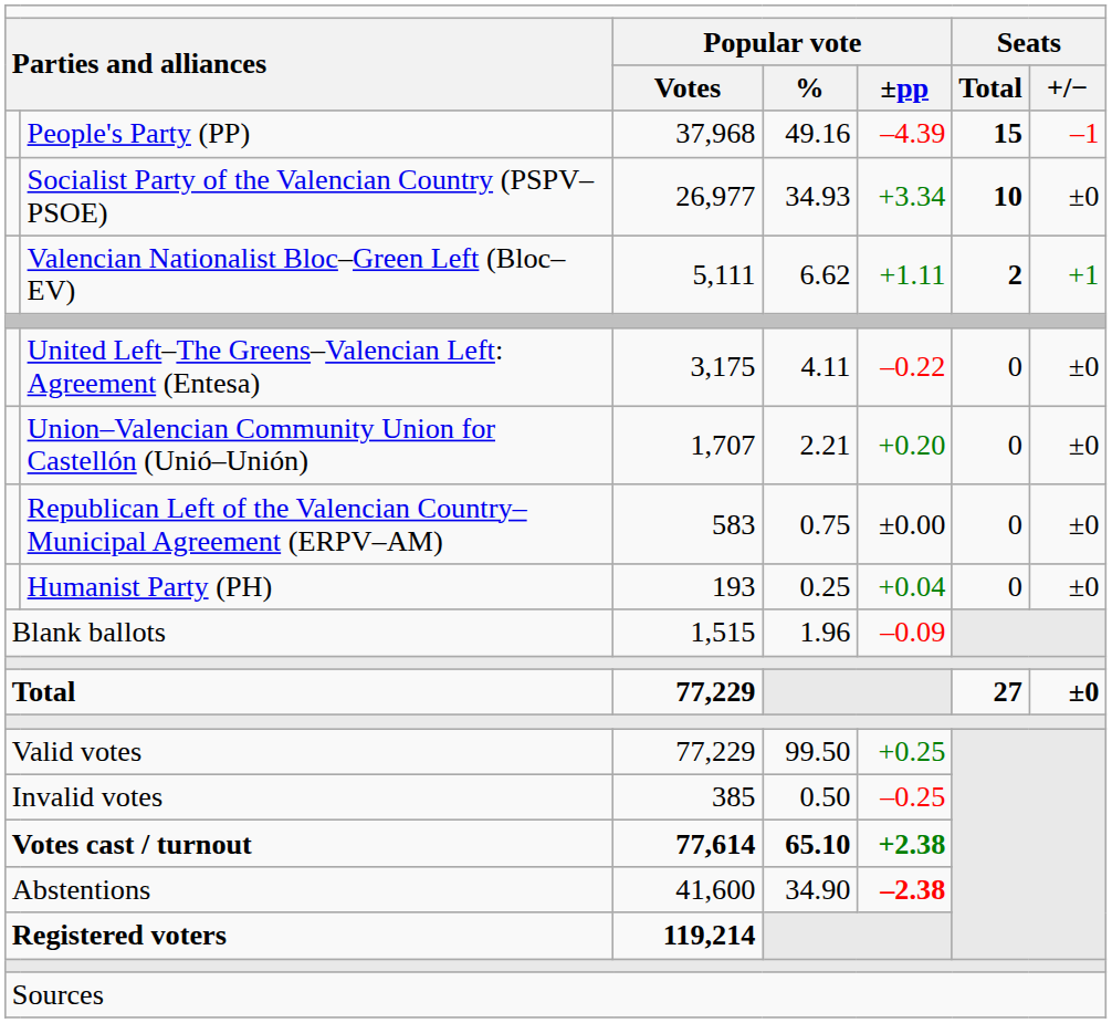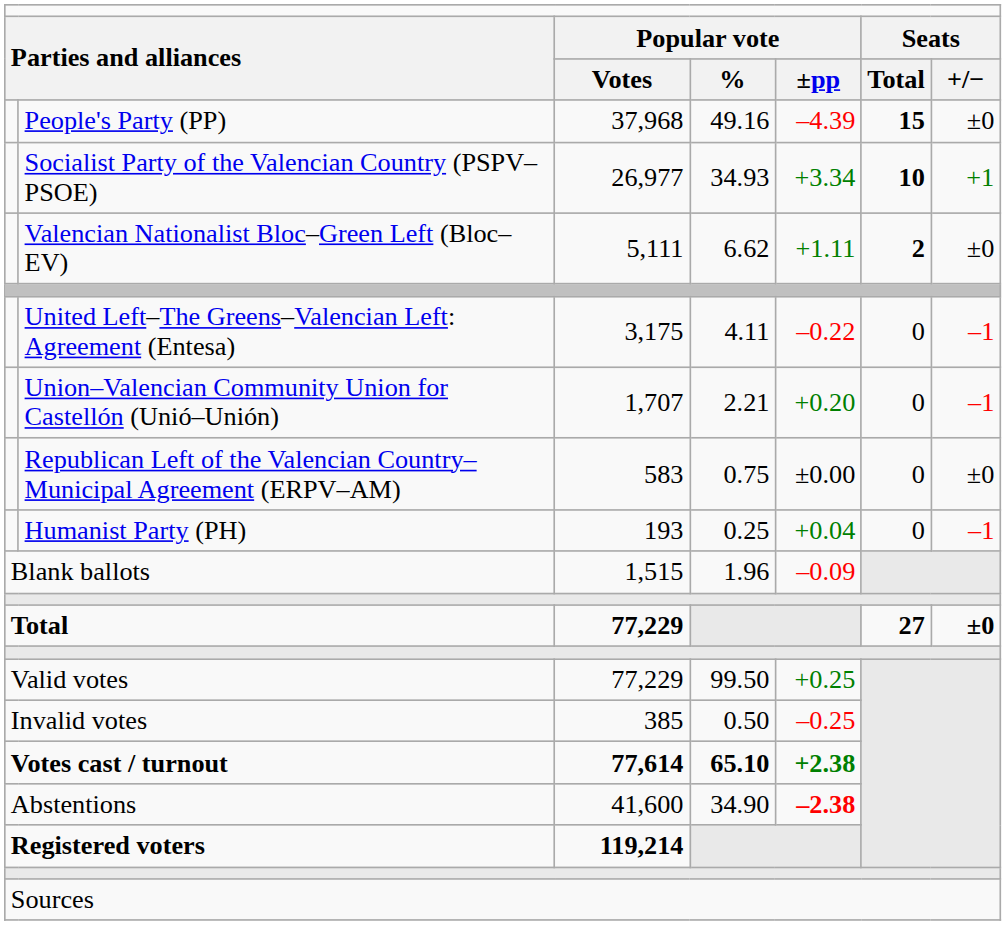People's Party (PP) | column 7: –1 -> ±0
Socialist Party of the Valencian Country (PSPV–PSOE) | column 7: ±0 -> +1
Valencian Nationalist Bloc–Green Left (Bloc–EV) | column 7: +1 -> ±0
United Left–The Greens–Valencian Left: Agreement (Entesa) | column 7: ±0 -> –1
Union–Valencian Community Union for Castellón (Unió–Unión) | column 7: ±0 -> –1
Humanist Party (PH) | column 7: ±0 -> –1
